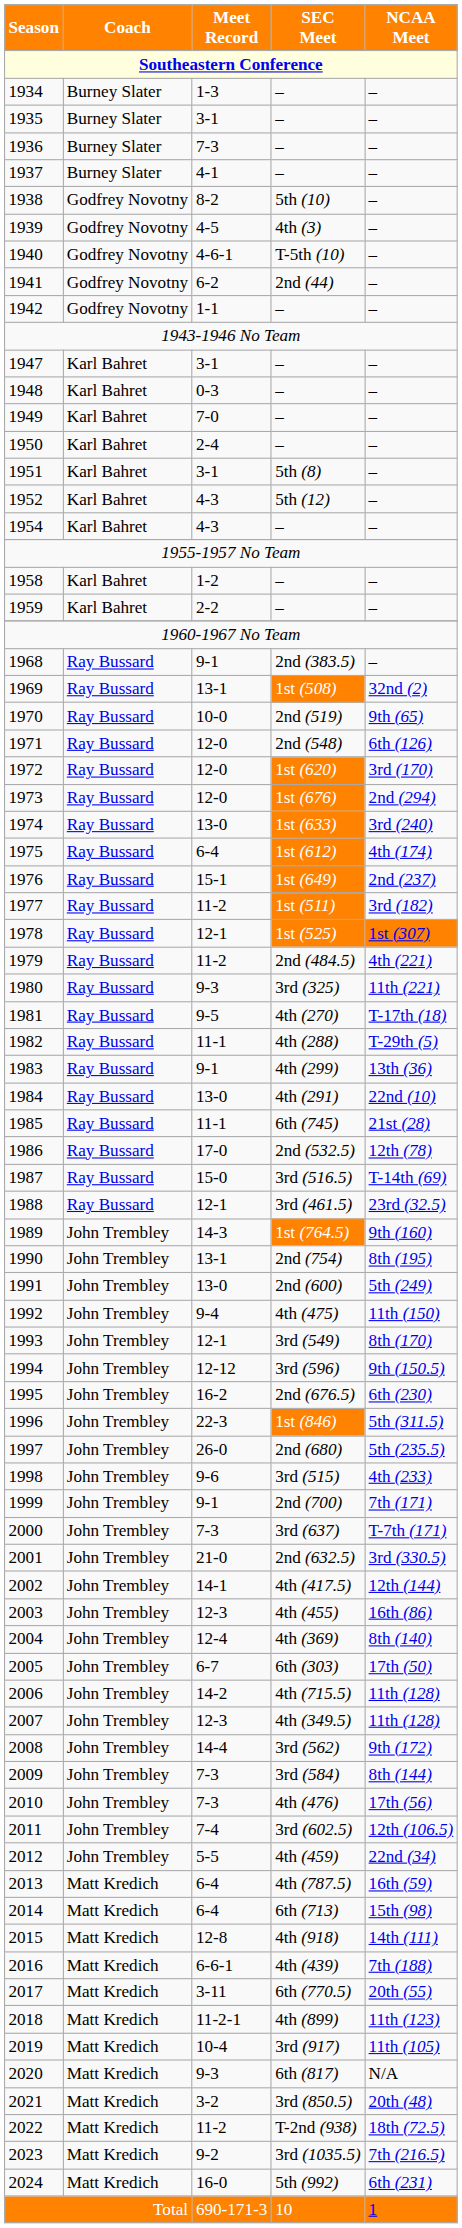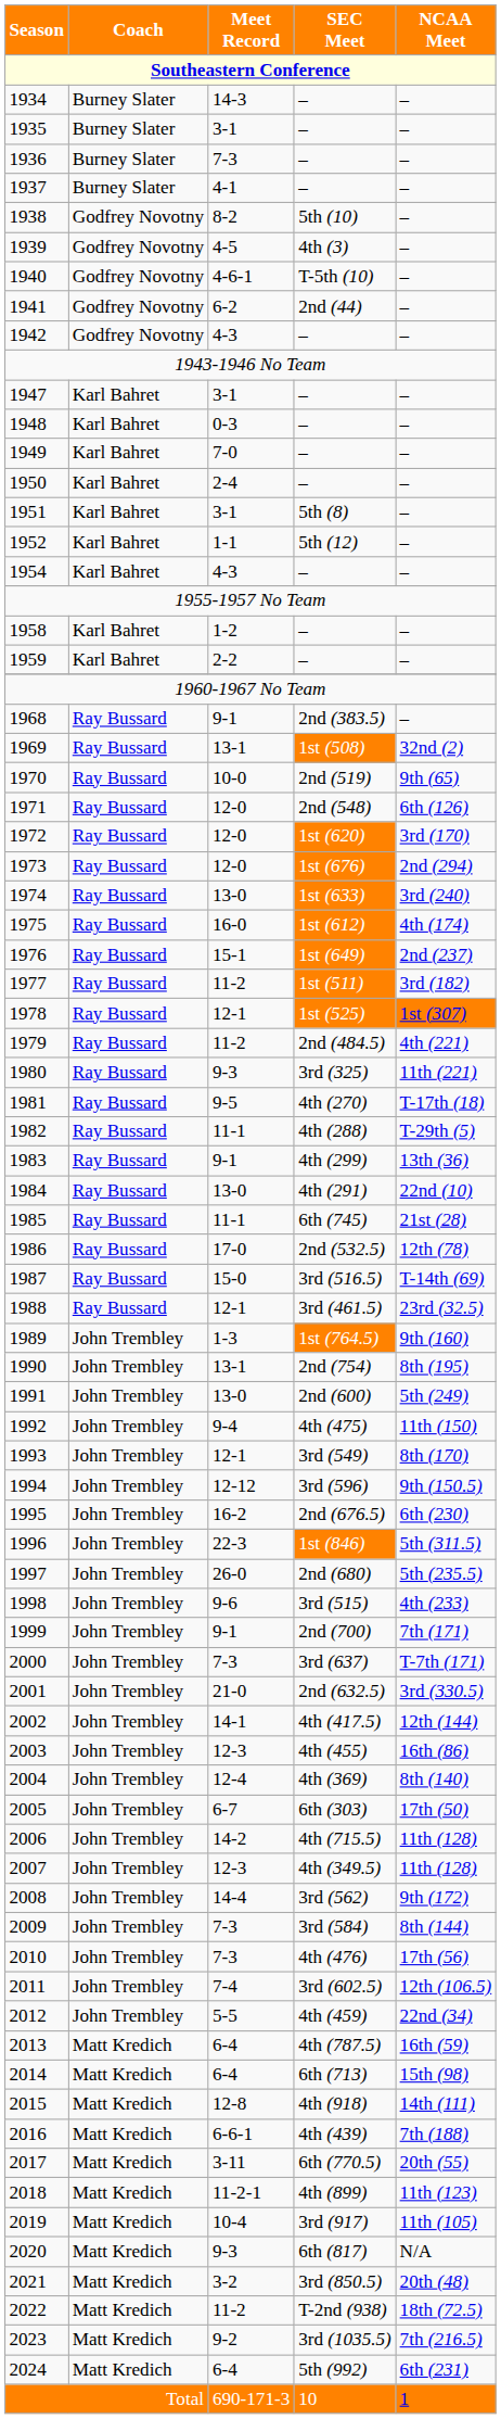1934 | Meet Record: 1-3 -> 14-3
1942 | Meet Record: 1-1 -> 4-3
1952 | Meet Record: 4-3 -> 1-1
1975 | Meet Record: 6-4 -> 16-0
1989 | Meet Record: 14-3 -> 1-3
2024 | Meet Record: 16-0 -> 6-4
